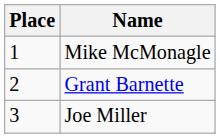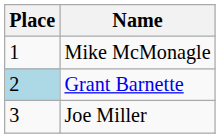Grant Barnette | Place: no background -> lightblue background
